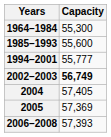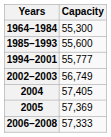2002–2003 | Capacity: bold -> normal
2006–2008 | Capacity: 57,393 -> 57,333
